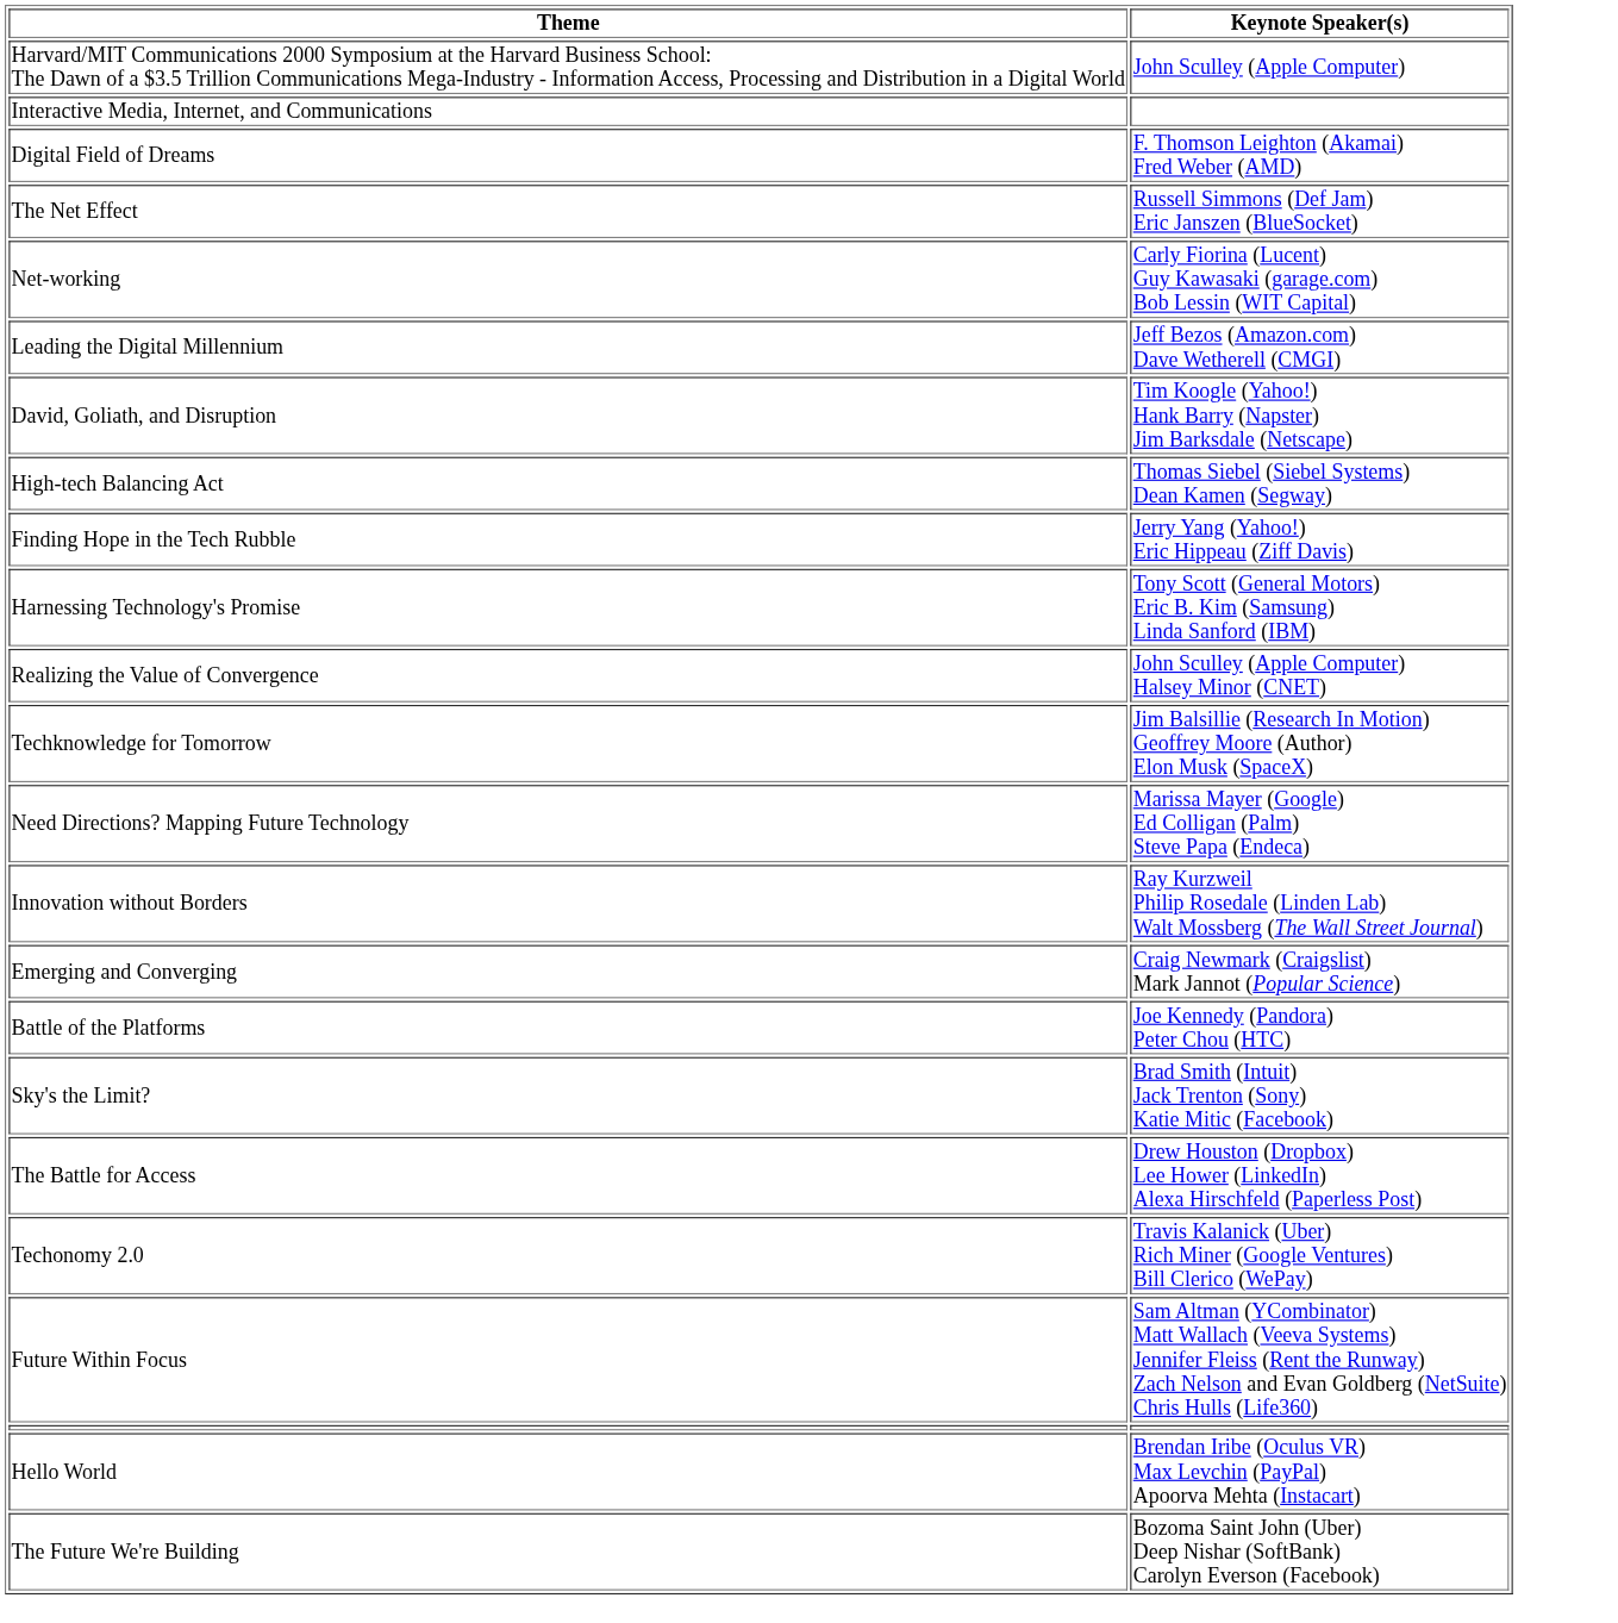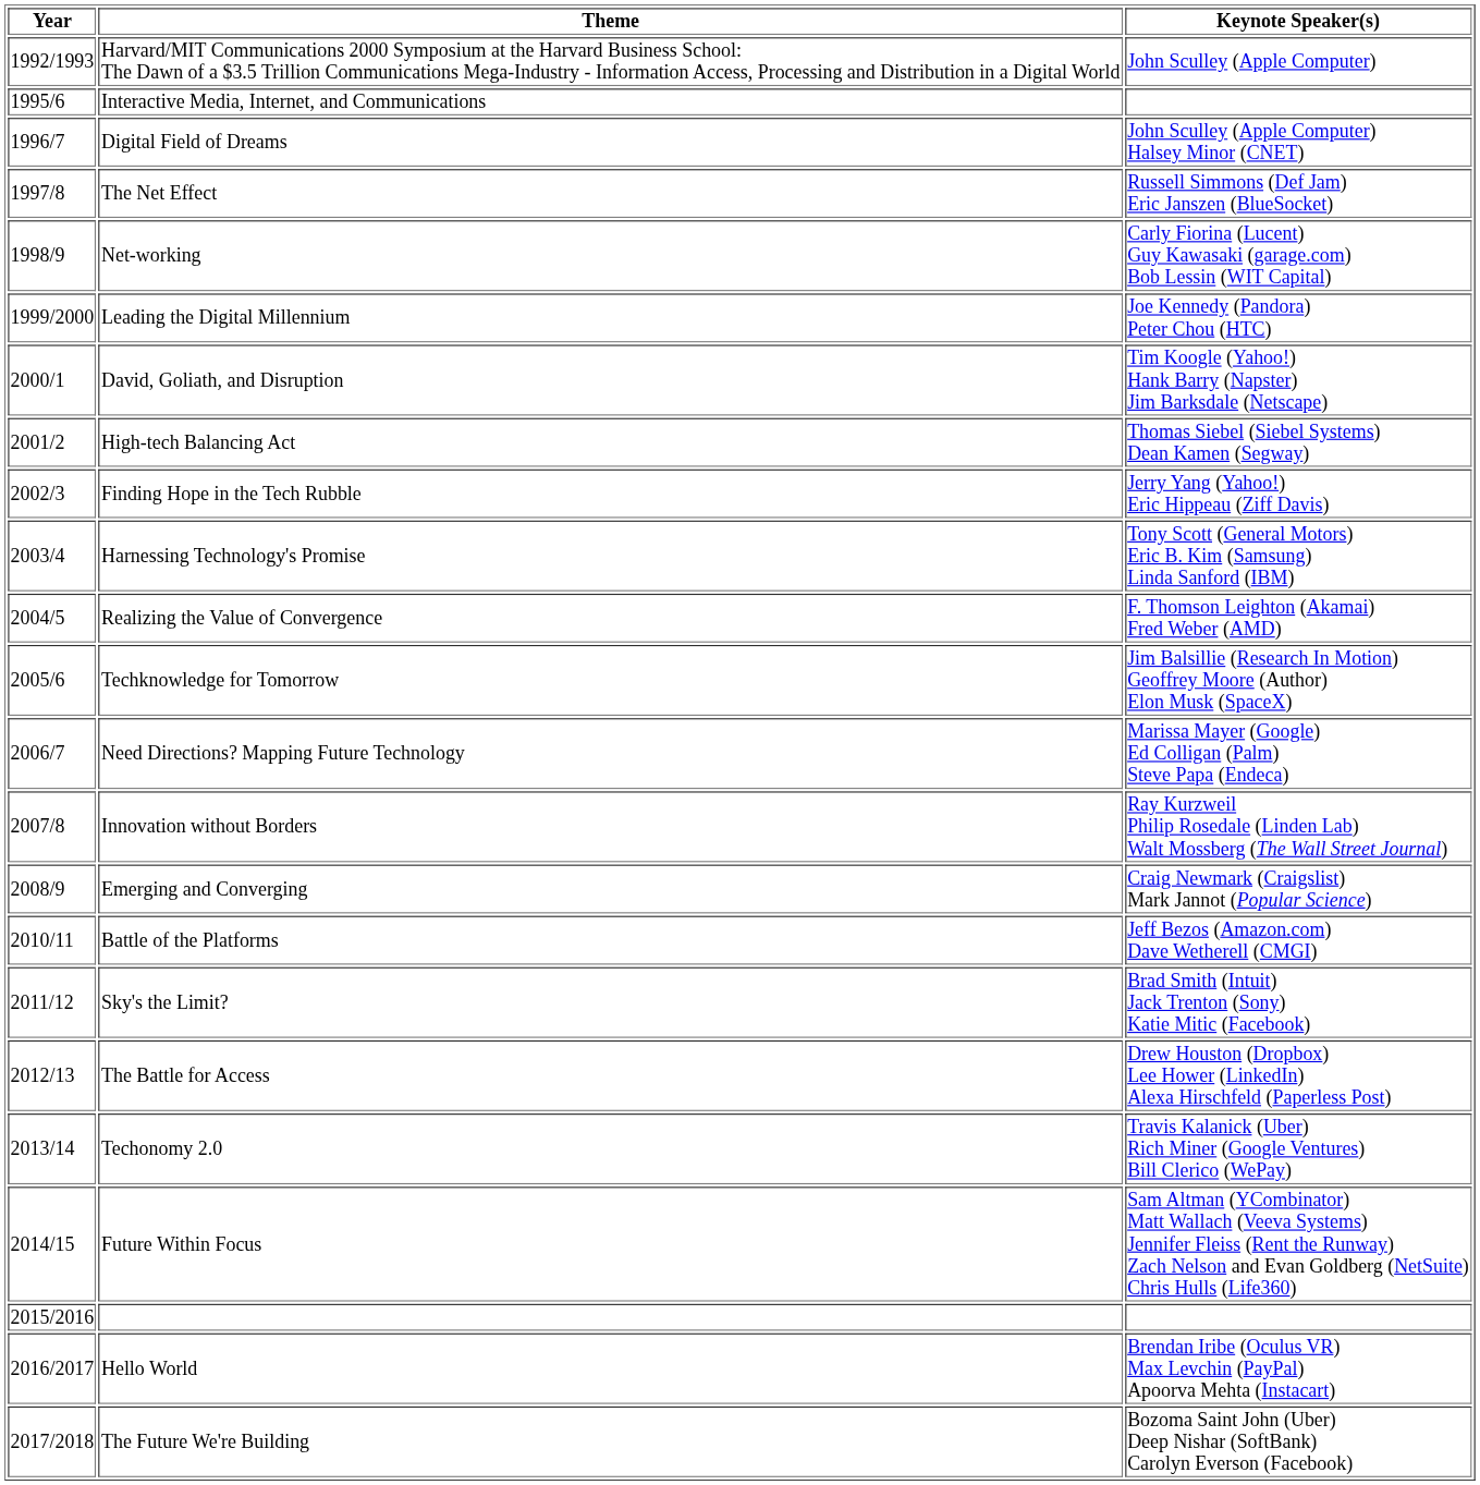+ column: Year | 1992/1993 | 1995/6 | 1996/7 | 1997/8 | 1998/9 | 1999/2000 | 2000/1 | 2001/2 | 2002/3 | 2003/4 | 2004/5 | 2005/6 | 2006/7 | 2007/8 | 2008/9 | 2010/11 | 2011/12 | 2012/13 | 2013/14 | 2014/15 | 2015/2016 | 2016/2017 | 2017/2018
Digital Field of Dreams | Keynote Speaker(s): F. Thomson Leighton (Akamai) Fred Weber (AMD) -> John Sculley (Apple Computer) Halsey Minor (CNET)
Leading the Digital Millennium | Keynote Speaker(s): Jeff Bezos (Amazon.com) Dave Wetherell (CMGI) -> Joe Kennedy (Pandora) Peter Chou (HTC)
Realizing the Value of Convergence | Keynote Speaker(s): John Sculley (Apple Computer) Halsey Minor (CNET) -> F. Thomson Leighton (Akamai) Fred Weber (AMD)
Battle of the Platforms | Keynote Speaker(s): Joe Kennedy (Pandora) Peter Chou (HTC) -> Jeff Bezos (Amazon.com) Dave Wetherell (CMGI)
